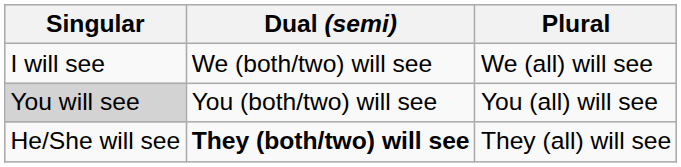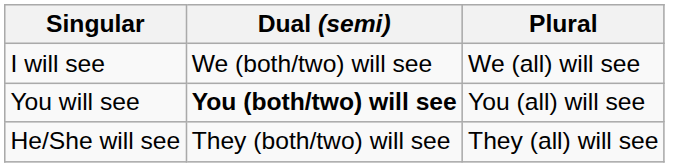row 3 | Singular: lightgrey background -> no background
row 3 | Dual (semi): normal -> bold
row 4 | Dual (semi): bold -> normal
